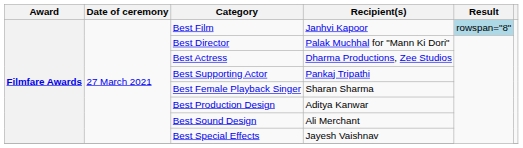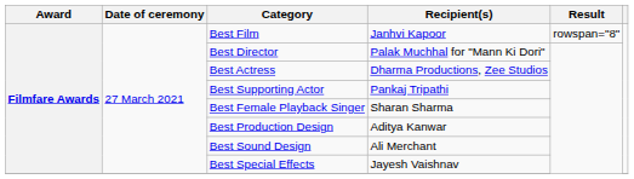Best Film | Result: lightblue background -> no background
